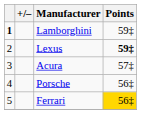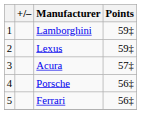Lamborghini | column 1: bold -> normal
Lexus | Points: bold -> normal
Ferrari | Points: gold background -> no background
